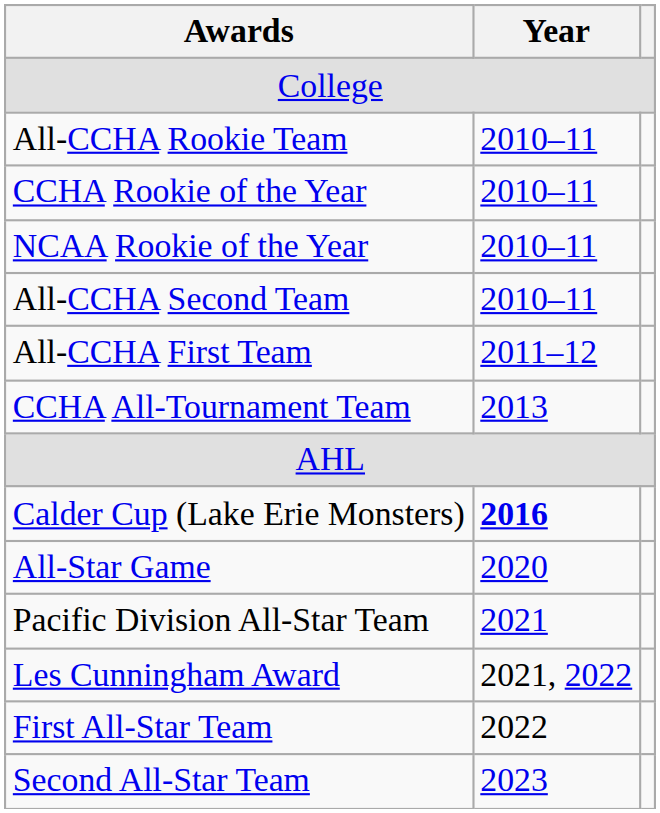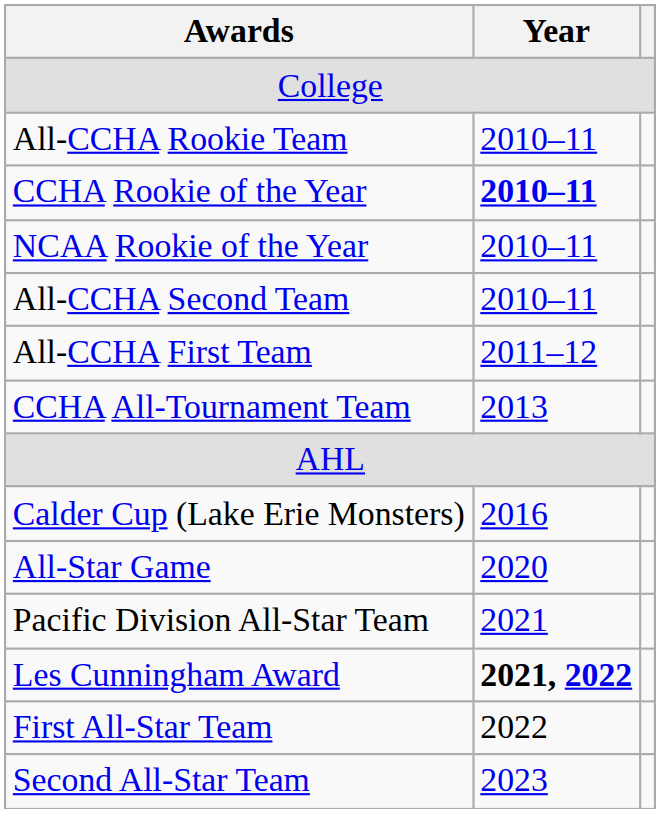CCHA Rookie of the Year | Year: normal -> bold
Calder Cup (Lake Erie Monsters) | Year: bold -> normal
Les Cunningham Award | Year: normal -> bold
